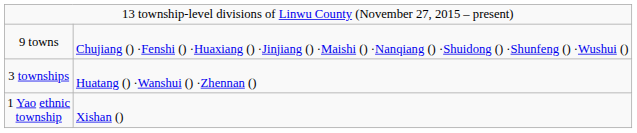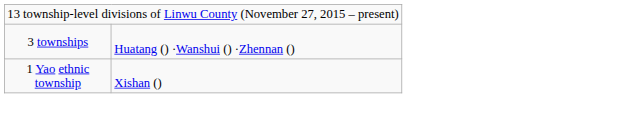- row: 9 towns | Chujiang () ·Fenshi () ·Huaxiang () ·Jinjiang () ·Maishi () ·Nanqiang () ·Shuidong () ·Shunfeng () ·Wushui ()
